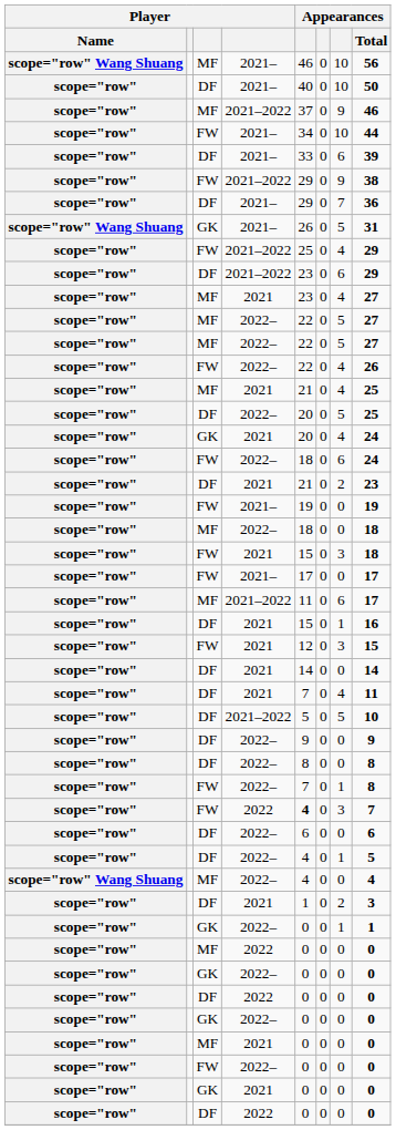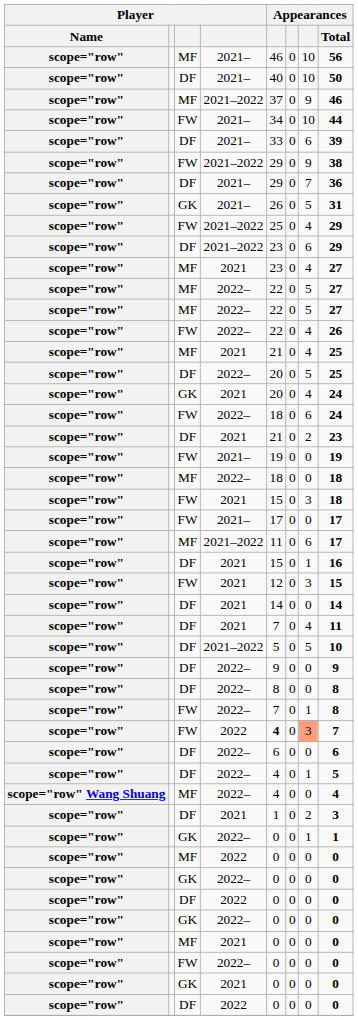MF / 2021– | Player / Name: scope="row" Wang Shuang -> scope="row"
GK / 2021– | Player / Name: scope="row" Wang Shuang -> scope="row"
FW / 2022 | column 7: no background -> lightsalmon background
